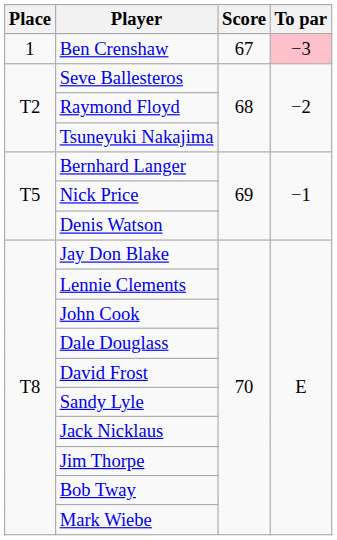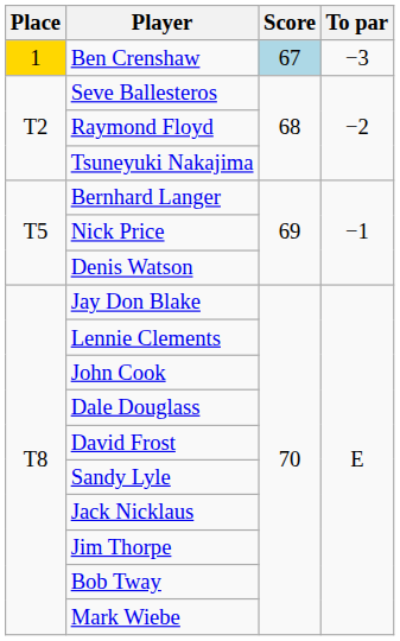Ben Crenshaw | Place: no background -> gold background
Ben Crenshaw | Score: no background -> lightblue background
Ben Crenshaw | To par: pink background -> no background
